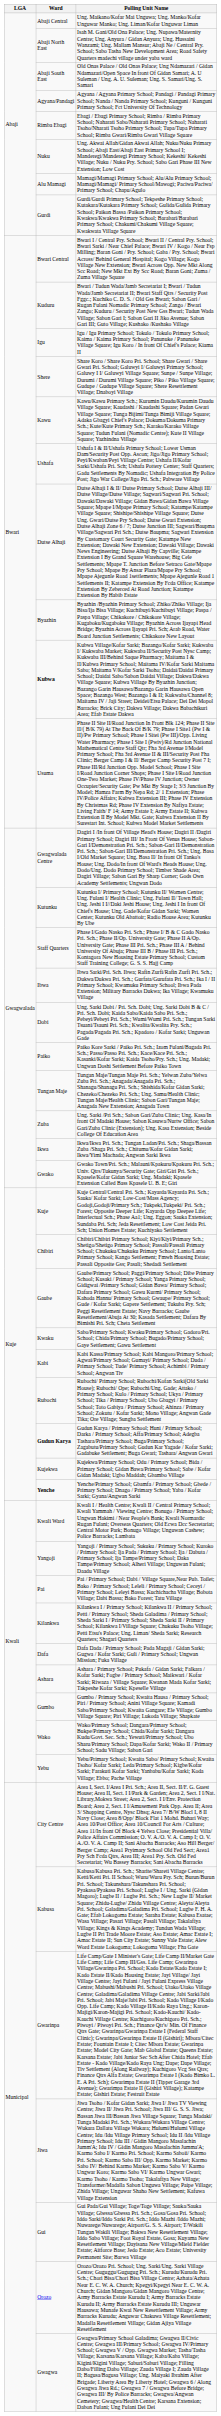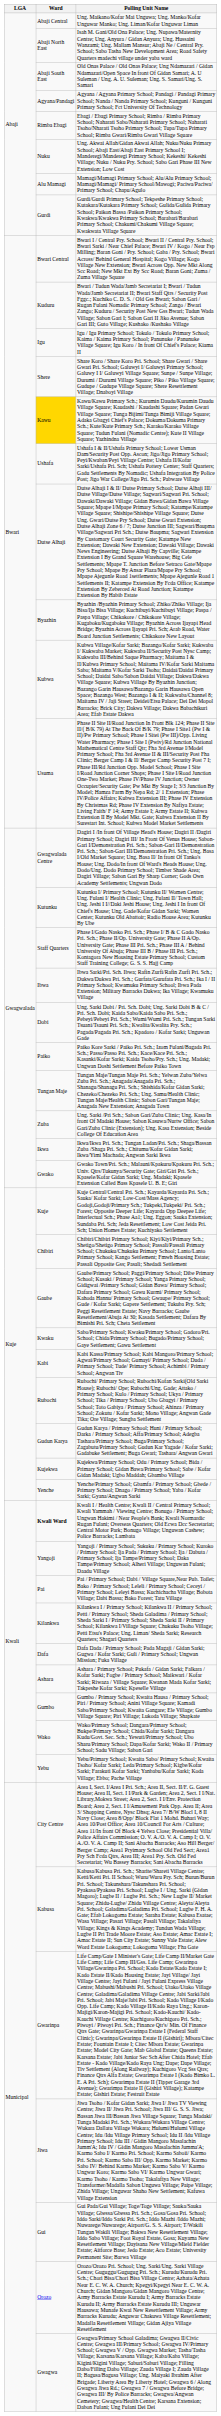Kawu | Ward: no background -> gold background
Kubwa | Ward: bold -> normal
Gudun Karya | Ward: bold -> normal
Yenche | Ward: bold -> normal
Kwali Ward | Ward: normal -> bold
